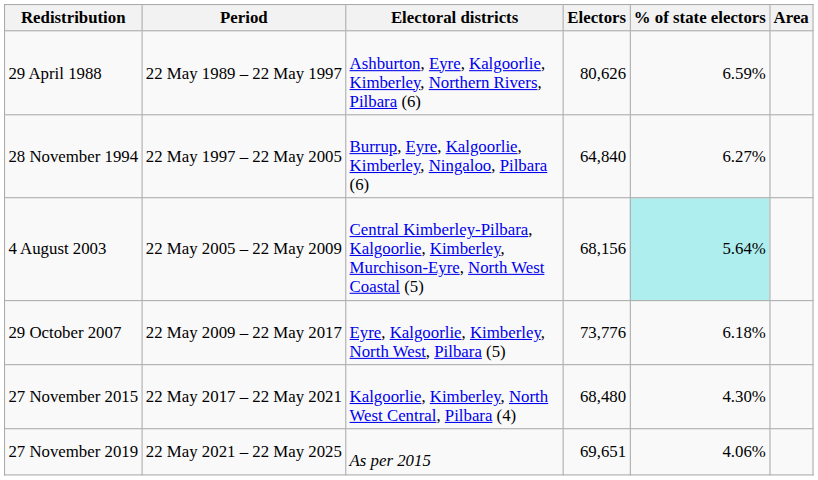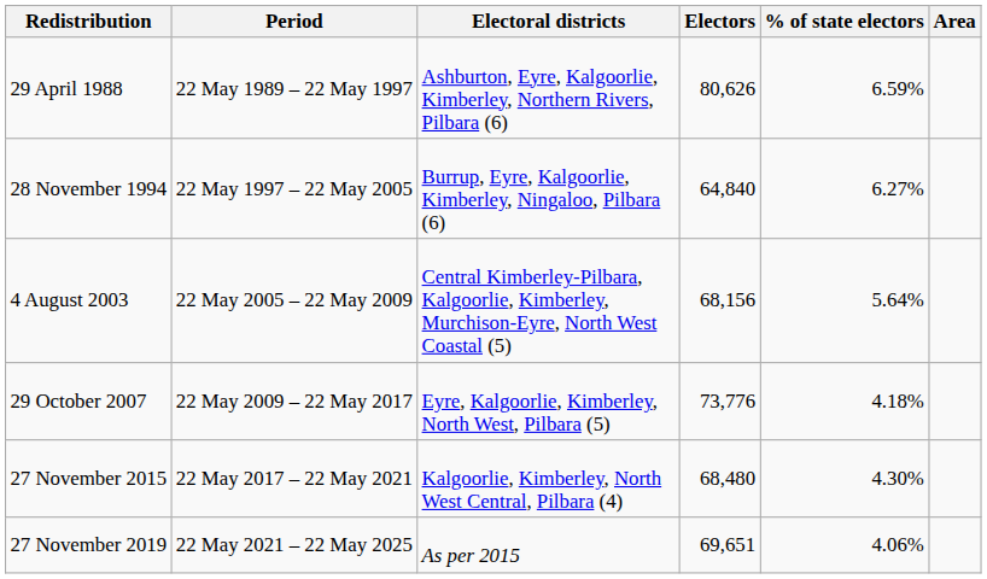4 August 2003 | % of state electors: paleturquoise background -> no background
29 October 2007 | % of state electors: 6.18% -> 4.18%
